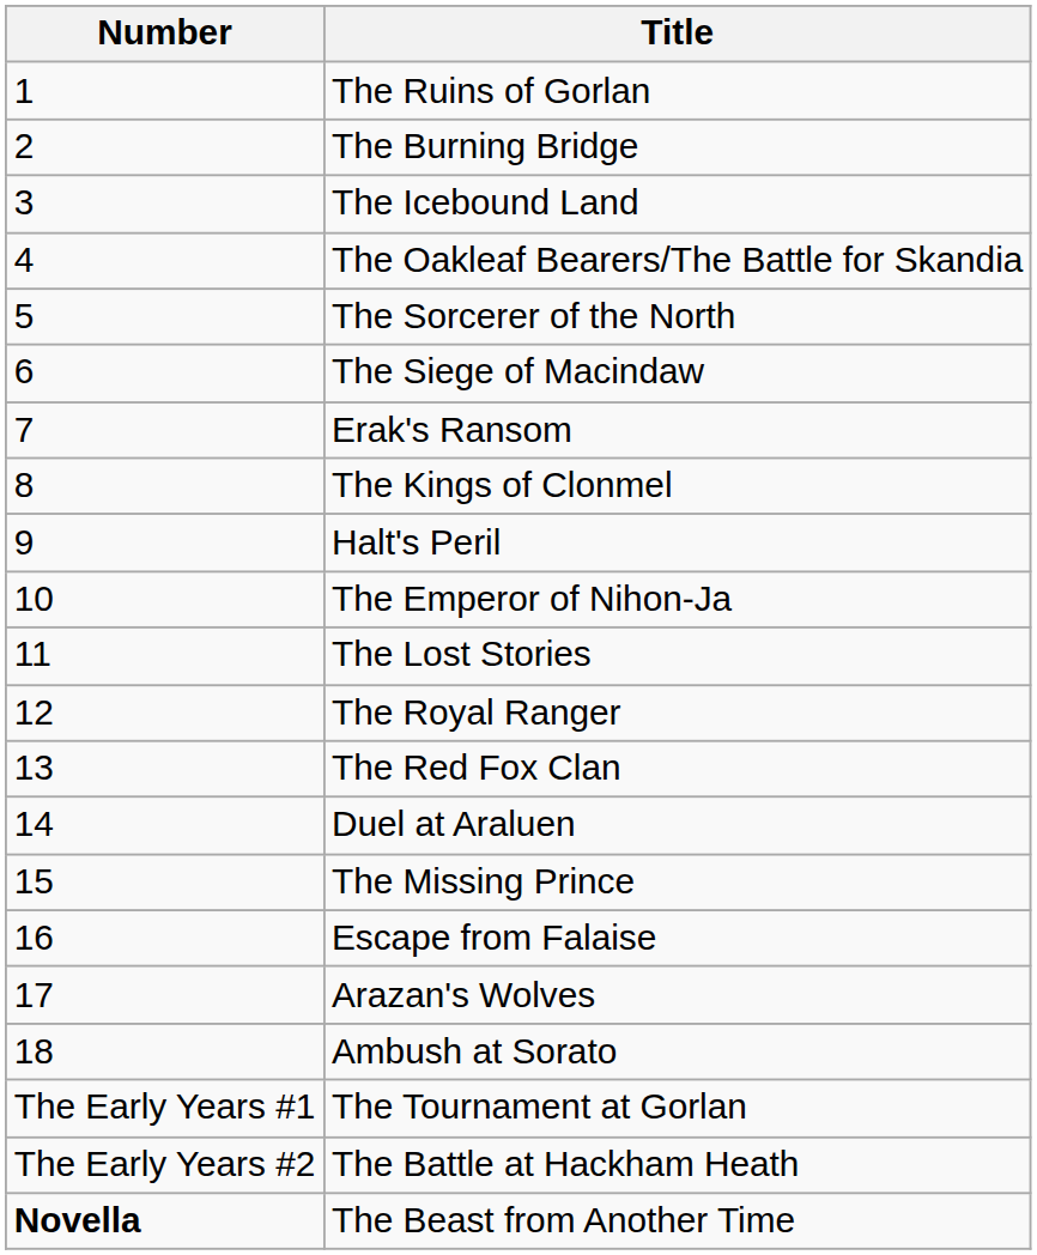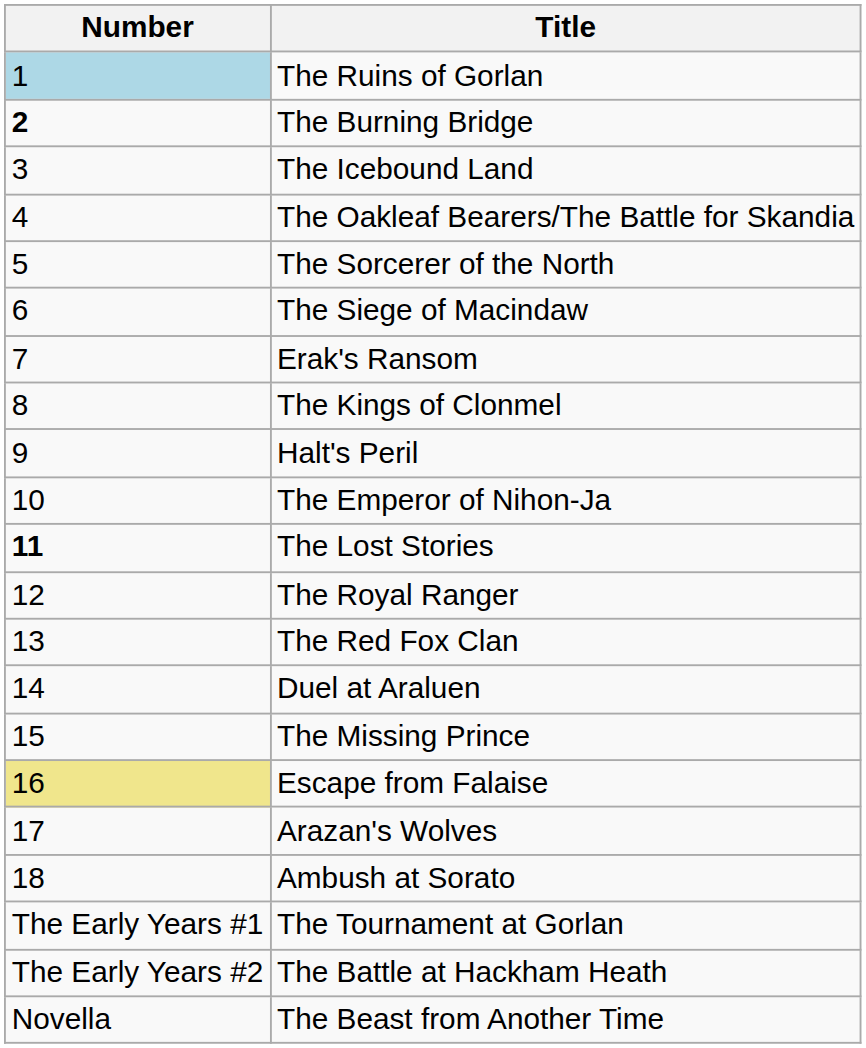The Ruins of Gorlan | Number: no background -> lightblue background
The Burning Bridge | Number: normal -> bold
The Lost Stories | Number: normal -> bold
Escape from Falaise | Number: no background -> khaki background
The Beast from Another Time | Number: bold -> normal
